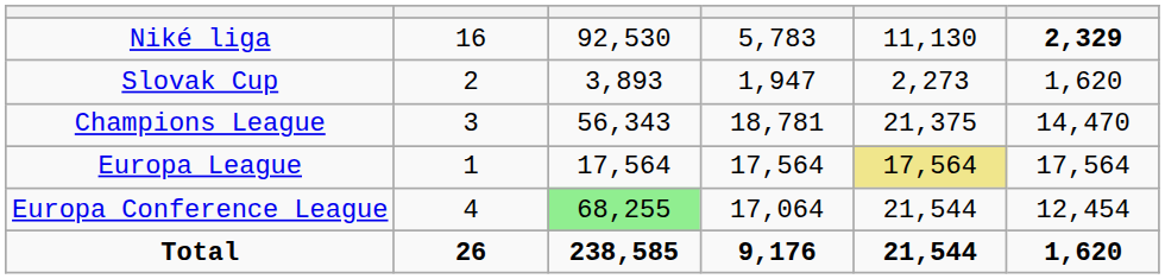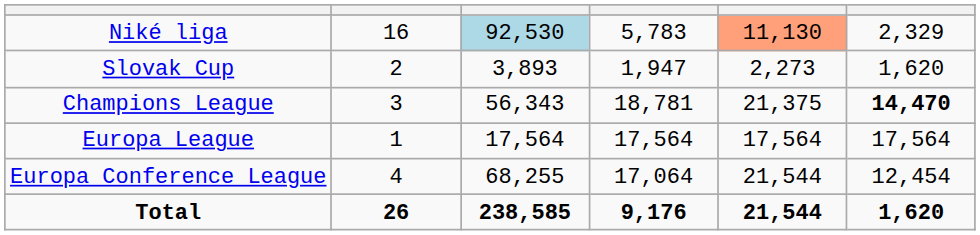Niké liga | column 3: no background -> lightblue background
Niké liga | column 5: no background -> lightsalmon background
Niké liga | column 6: bold -> normal
Champions League | column 6: normal -> bold
Europa League | column 5: khaki background -> no background
Europa Conference League | column 3: lightgreen background -> no background
